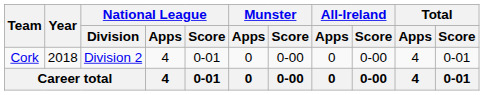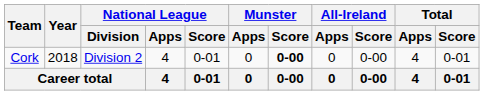Cork | Munster / Score: normal -> bold
